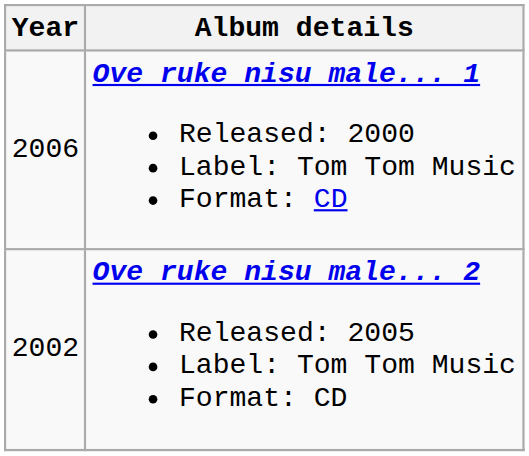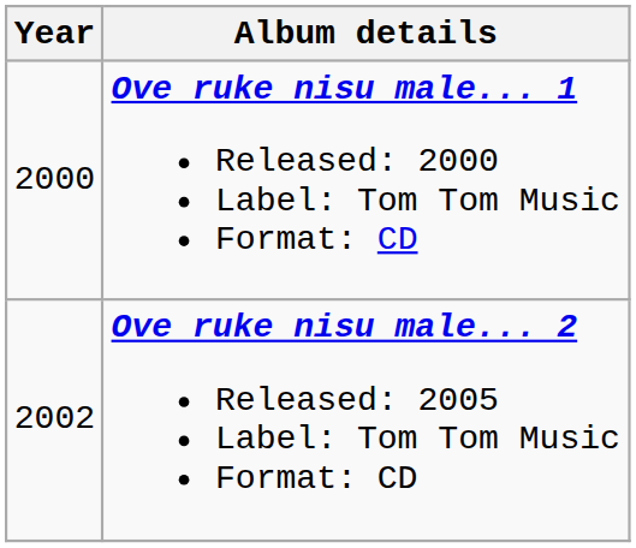row 2 | Year: 2006 -> 2000
